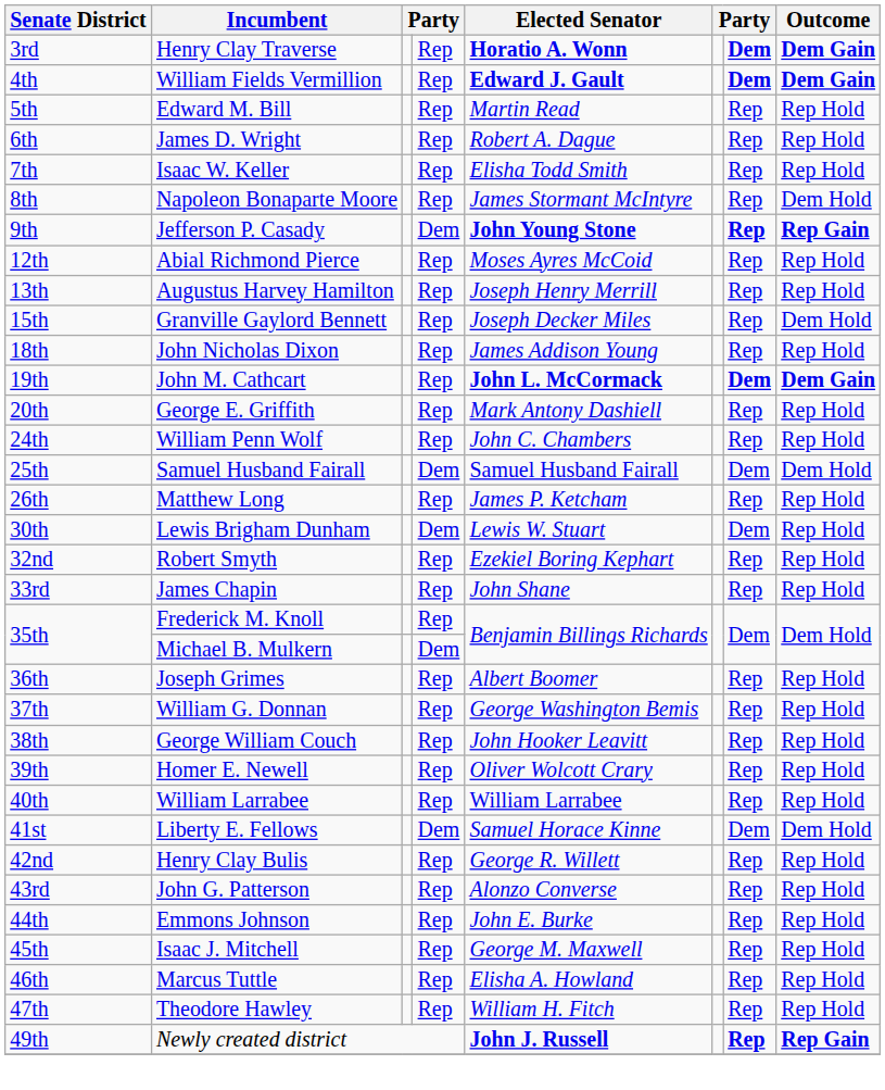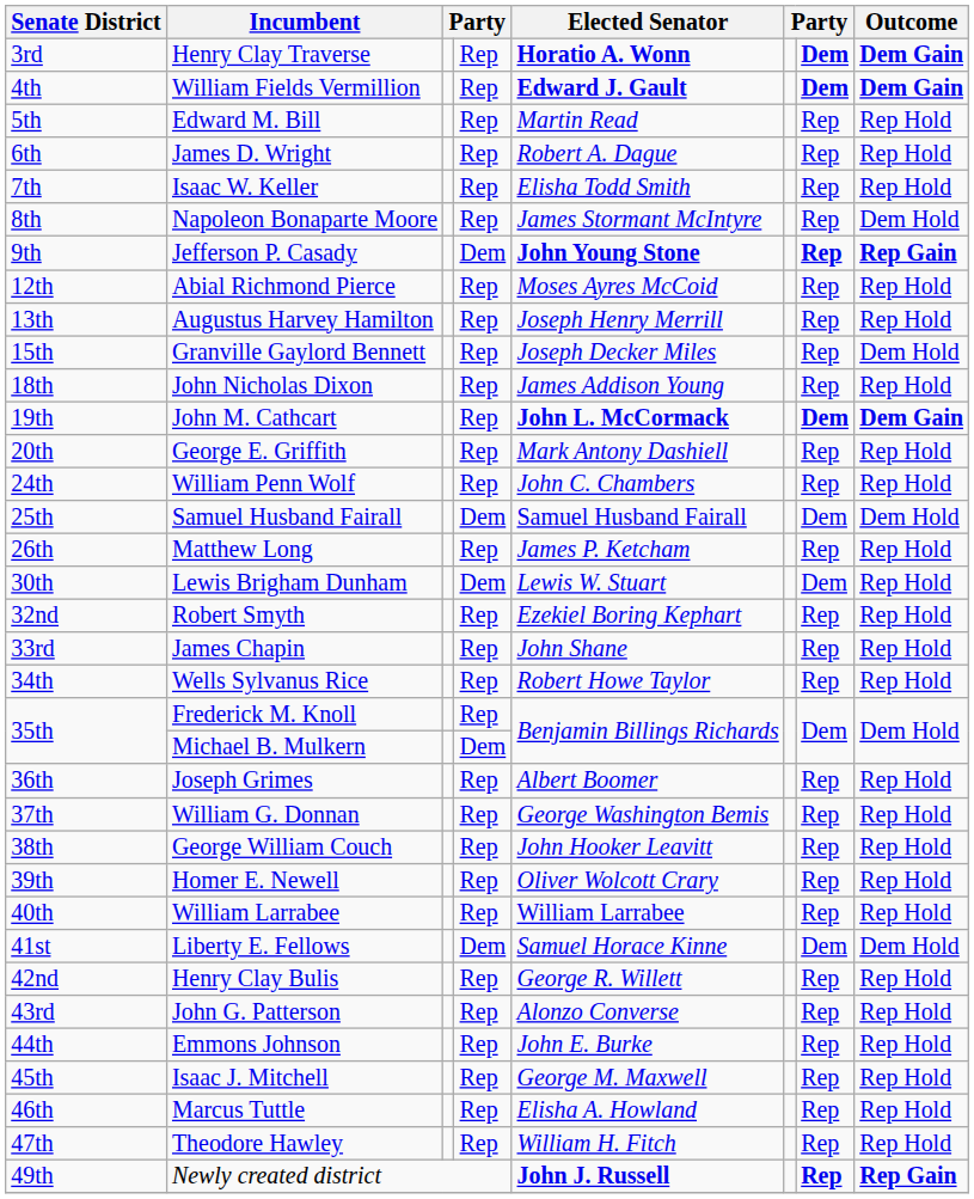+ row: 34th | Wells Sylvanus Rice | Rep | Robert Howe Taylor | Rep | Rep Hold
